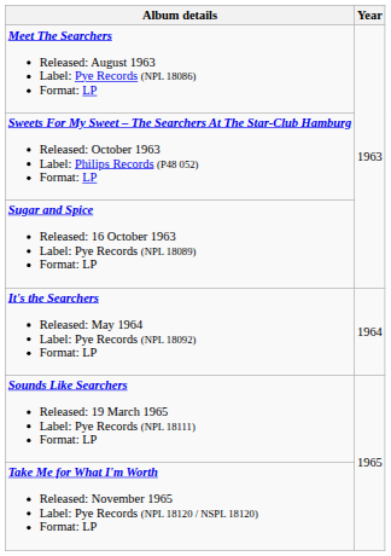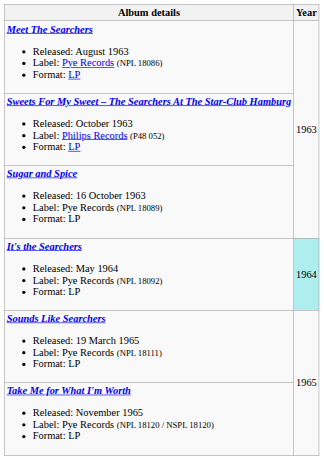row 5 | Year: no background -> paleturquoise background
